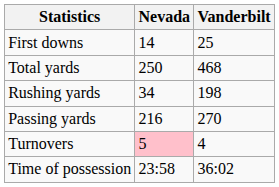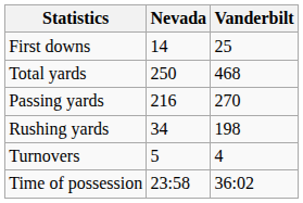rows swapped: Rushing yards <-> Passing yards
Turnovers | Nevada: pink background -> no background
